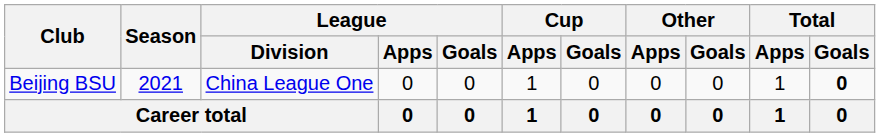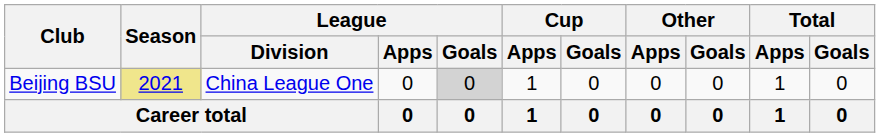Beijing BSU | Season: no background -> khaki background
Beijing BSU | League / Goals: no background -> lightgrey background
Beijing BSU | Total / Goals: bold -> normal
